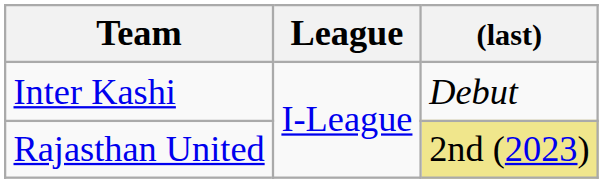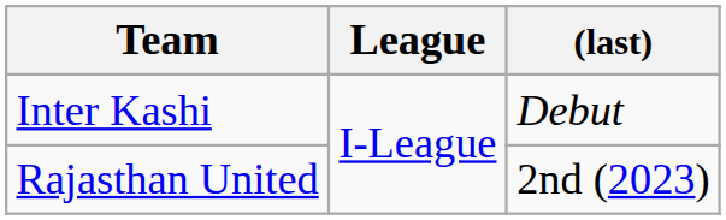Rajasthan United | (last): khaki background -> no background
